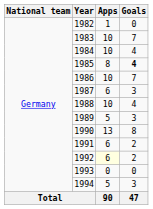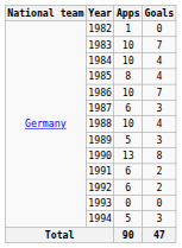1985 | Goals: bold -> normal
1992 | Apps: lightyellow background -> no background
